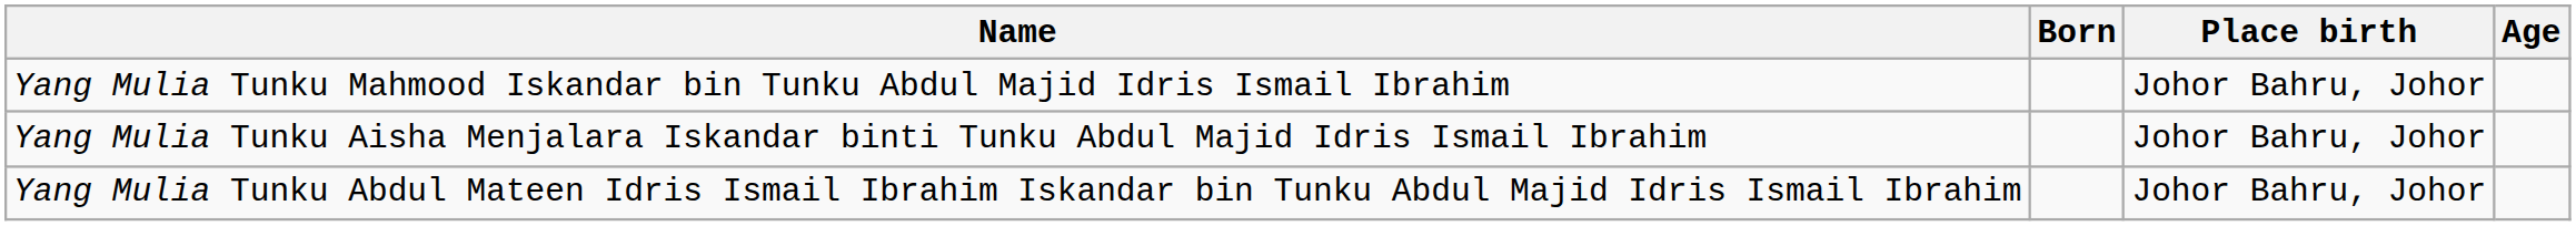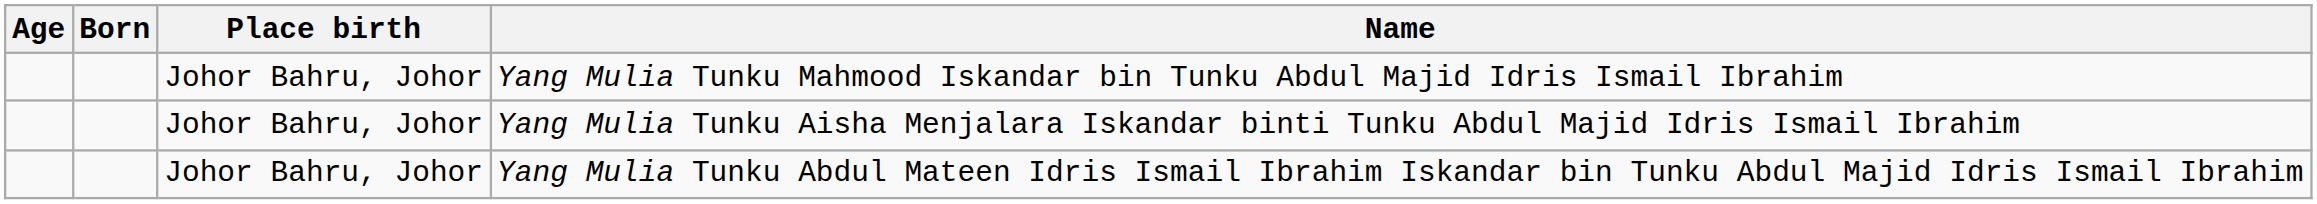columns swapped: Name <-> Age
